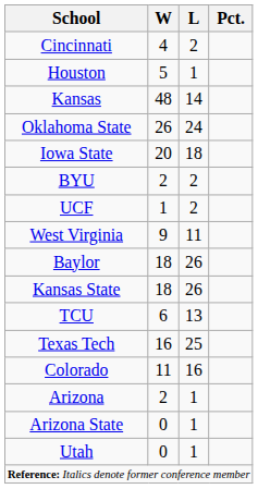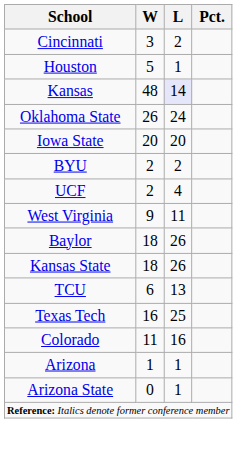Cincinnati | W: 4 -> 3
Kansas | L: no background -> lavender background
Iowa State | L: 18 -> 20
UCF | W: 1 -> 2
UCF | L: 2 -> 4
Arizona | W: 2 -> 1
- row: Utah | 0 | 1
